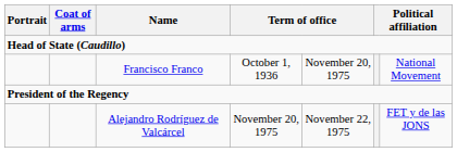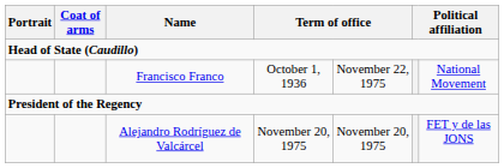Francisco Franco | column 5: November 20, 1975 -> November 22, 1975
Alejandro Rodríguez de Valcárcel | column 5: November 22, 1975 -> November 20, 1975
